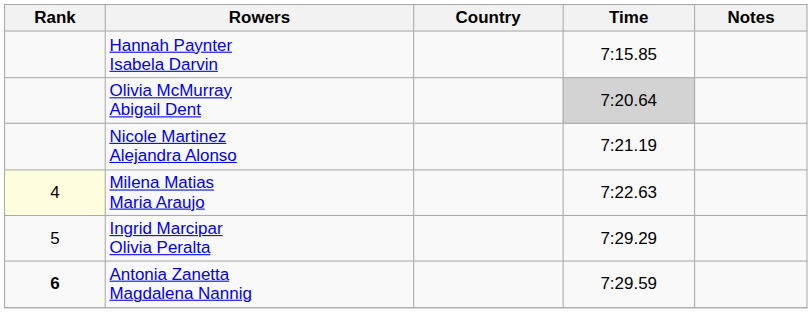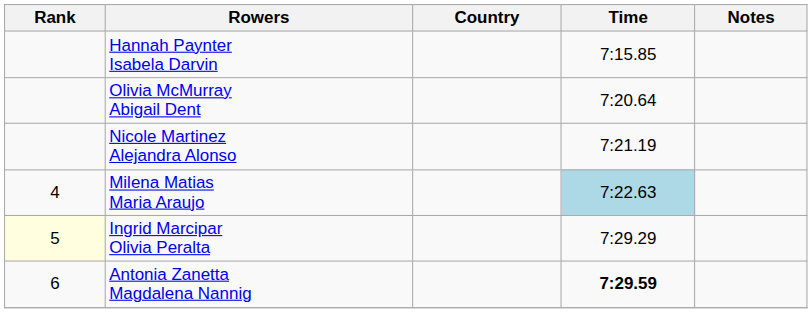Olivia McMurray Abigail Dent | Time: lightgrey background -> no background
Milena Matias Maria Araujo | Rank: lightyellow background -> no background
Milena Matias Maria Araujo | Time: no background -> lightblue background
Ingrid Marcipar Olivia Peralta | Rank: no background -> lightyellow background
Antonia Zanetta Magdalena Nannig | Rank: bold -> normal
Antonia Zanetta Magdalena Nannig | Time: normal -> bold
